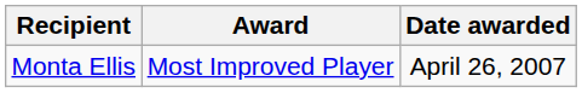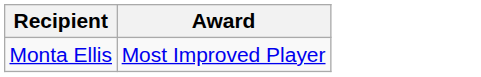- column: Date awarded | April 26, 2007
